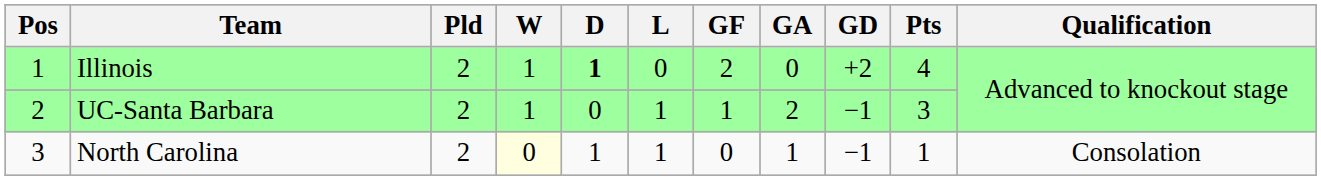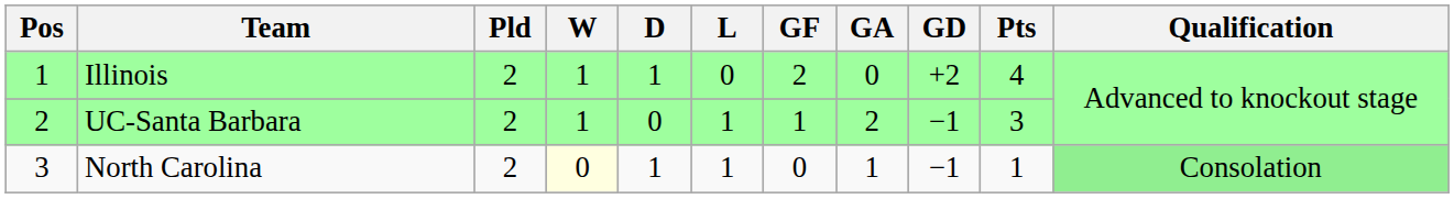Illinois | D: bold -> normal
North Carolina | Qualification: no background -> lightgreen background
